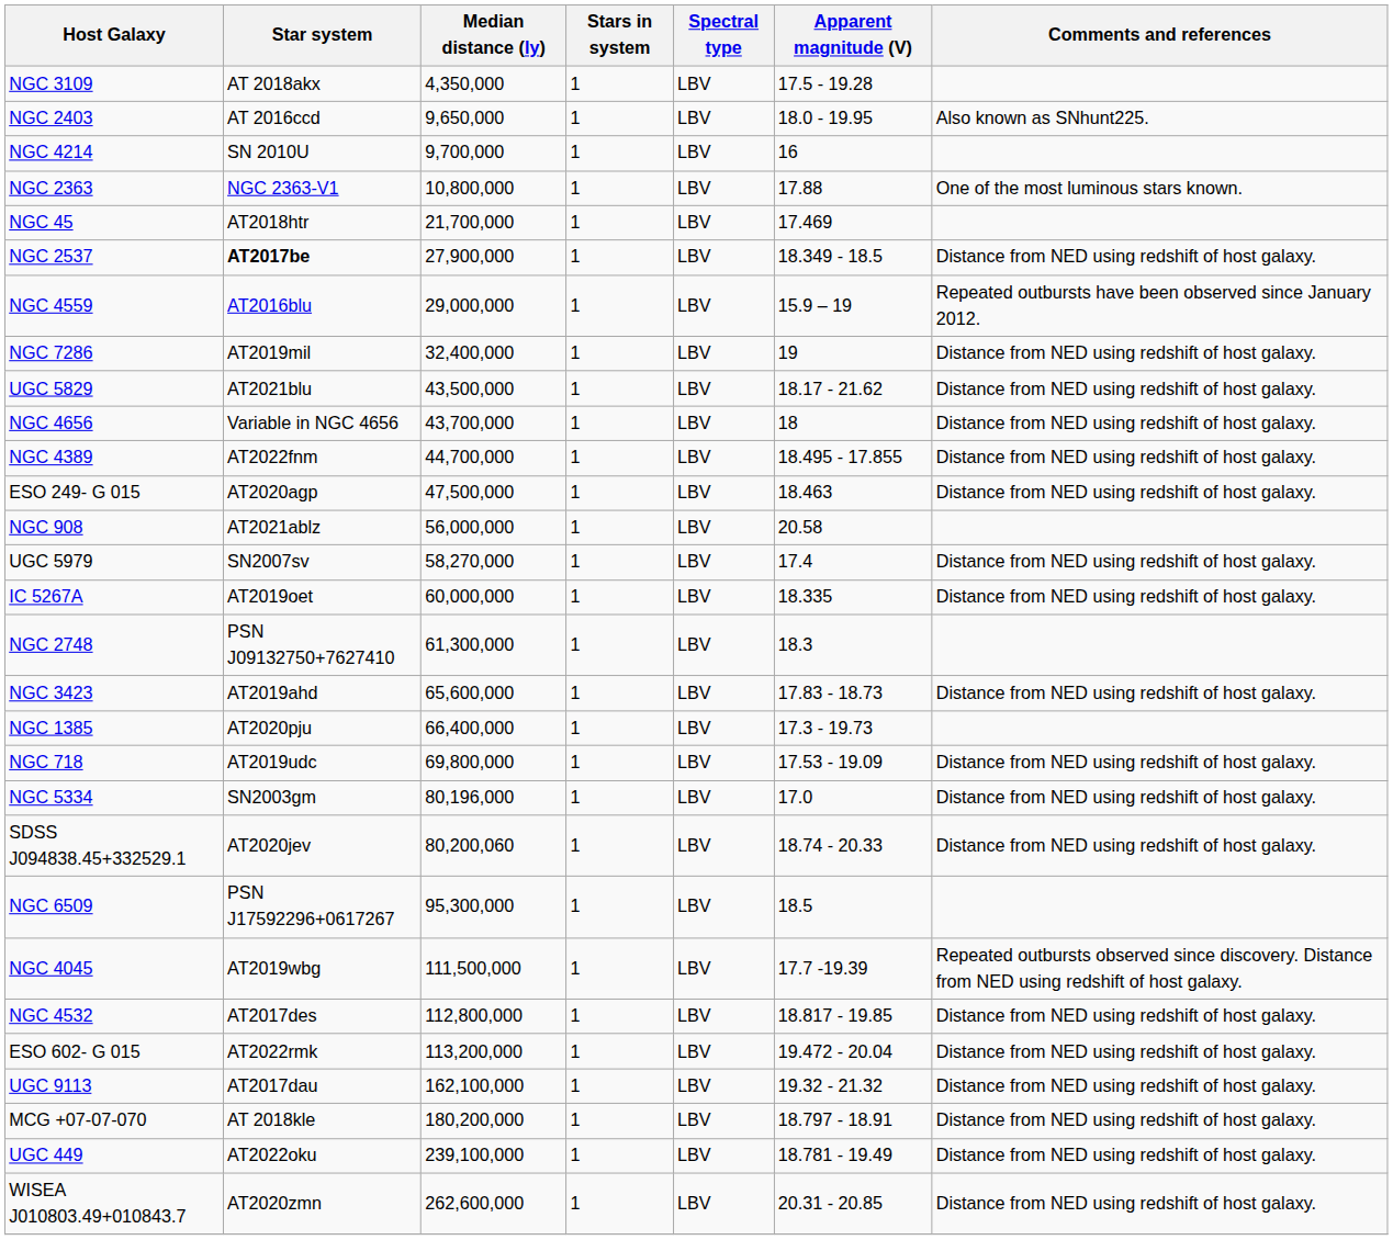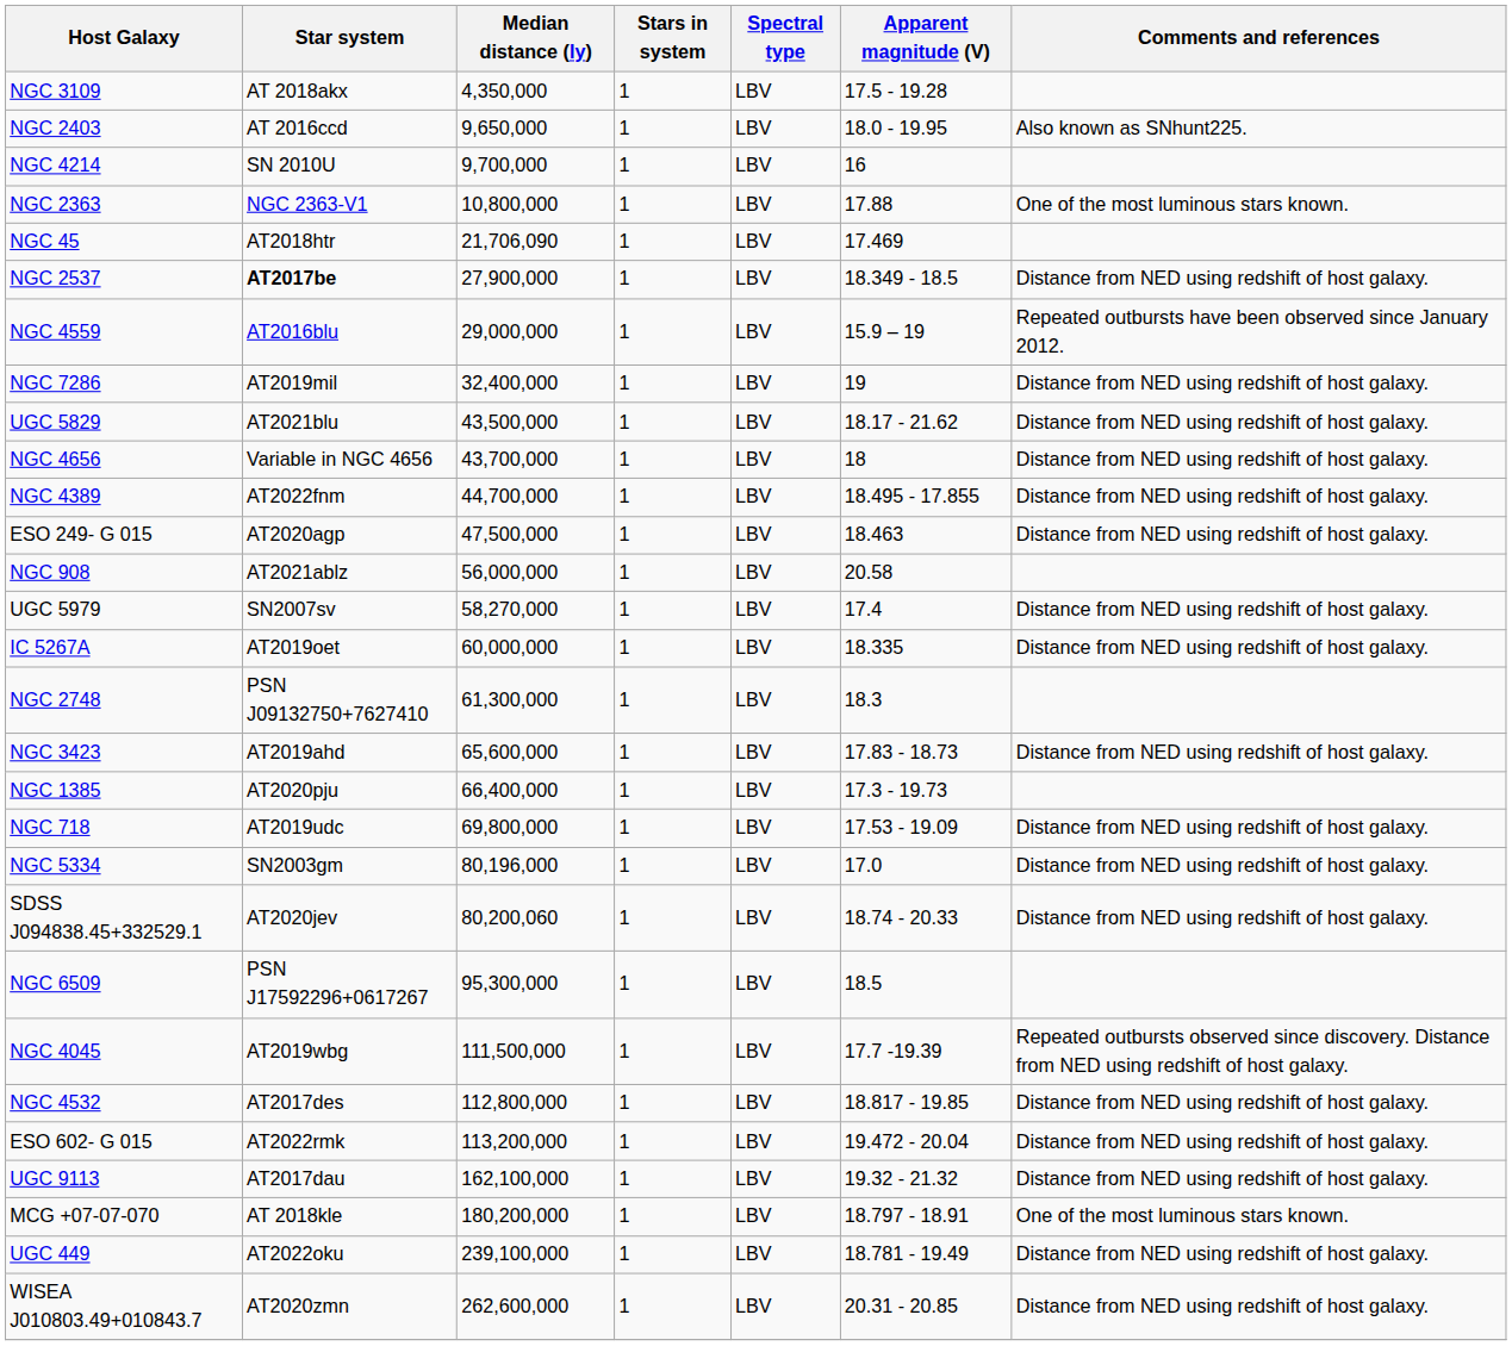NGC 45 | Median distance (ly): 21,700,000 -> 21,706,090
MCG +07-07-070 | Comments and references: Distance from NED using redshift of host galaxy. -> One of the most luminous stars known.
